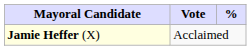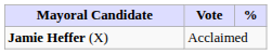Jamie Heffer (X) | Mayoral Candidate: lightyellow background -> no background
